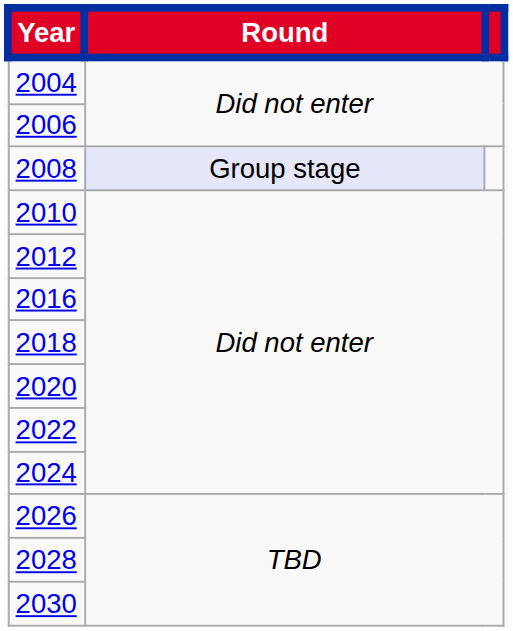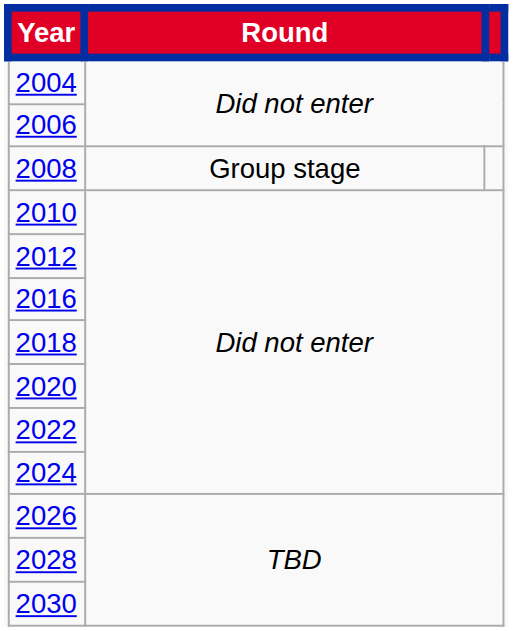2008 | Round: lavender background -> no background
